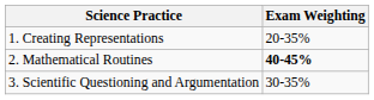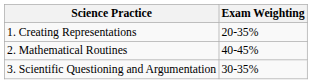2. Mathematical Routines | Exam Weighting: bold -> normal
